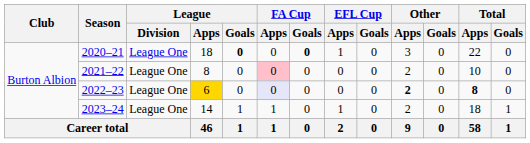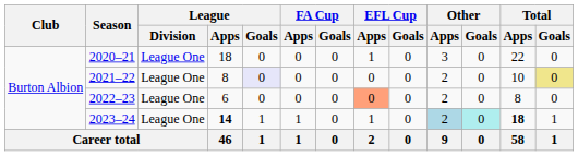2020–21 | League / Goals: bold -> normal
2020–21 | FA Cup / Goals: bold -> normal
2021–22 | League / Goals: no background -> lavender background
2021–22 | FA Cup / Apps: pink background -> no background
2021–22 | Total / Goals: no background -> khaki background
2022–23 | League / Apps: gold background -> no background
2022–23 | FA Cup / Apps: lavender background -> no background
2022–23 | EFL Cup / Apps: no background -> lightsalmon background
2022–23 | Other / Apps: bold -> normal
2022–23 | Total / Apps: bold -> normal
2023–24 | League / Apps: normal -> bold
2023–24 | Other / Apps: no background -> lightblue background
2023–24 | Other / Goals: no background -> paleturquoise background
2023–24 | Total / Apps: normal -> bold
